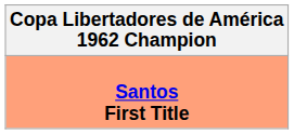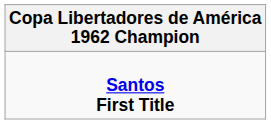row 2 | column 1: lightsalmon background -> no background
